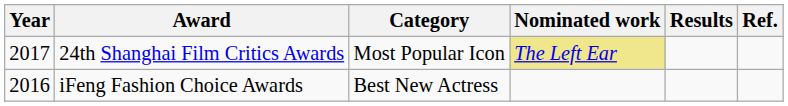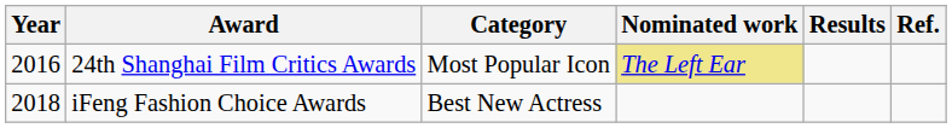24th Shanghai Film Critics Awards | Year: 2017 -> 2016
iFeng Fashion Choice Awards | Year: 2016 -> 2018
